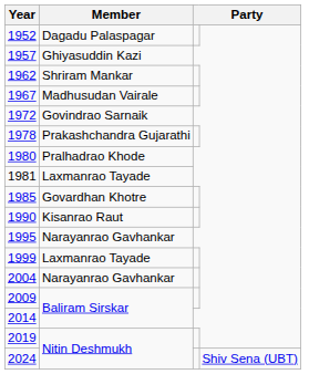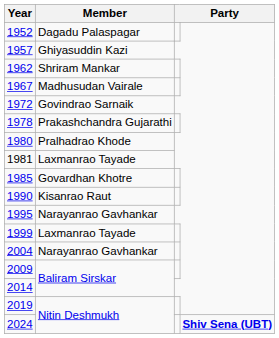2024 | column 4: normal -> bold
